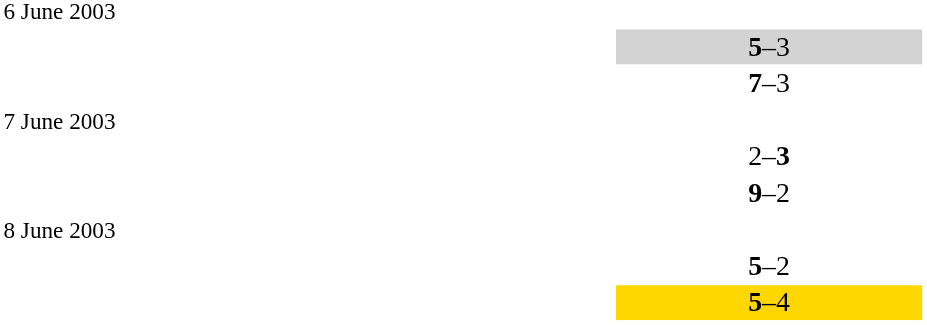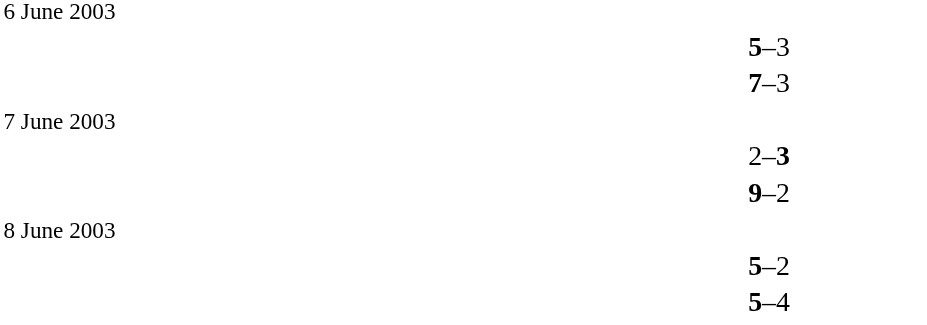5–3 | column 2: lightgrey background -> no background
5–4 | column 2: gold background -> no background
